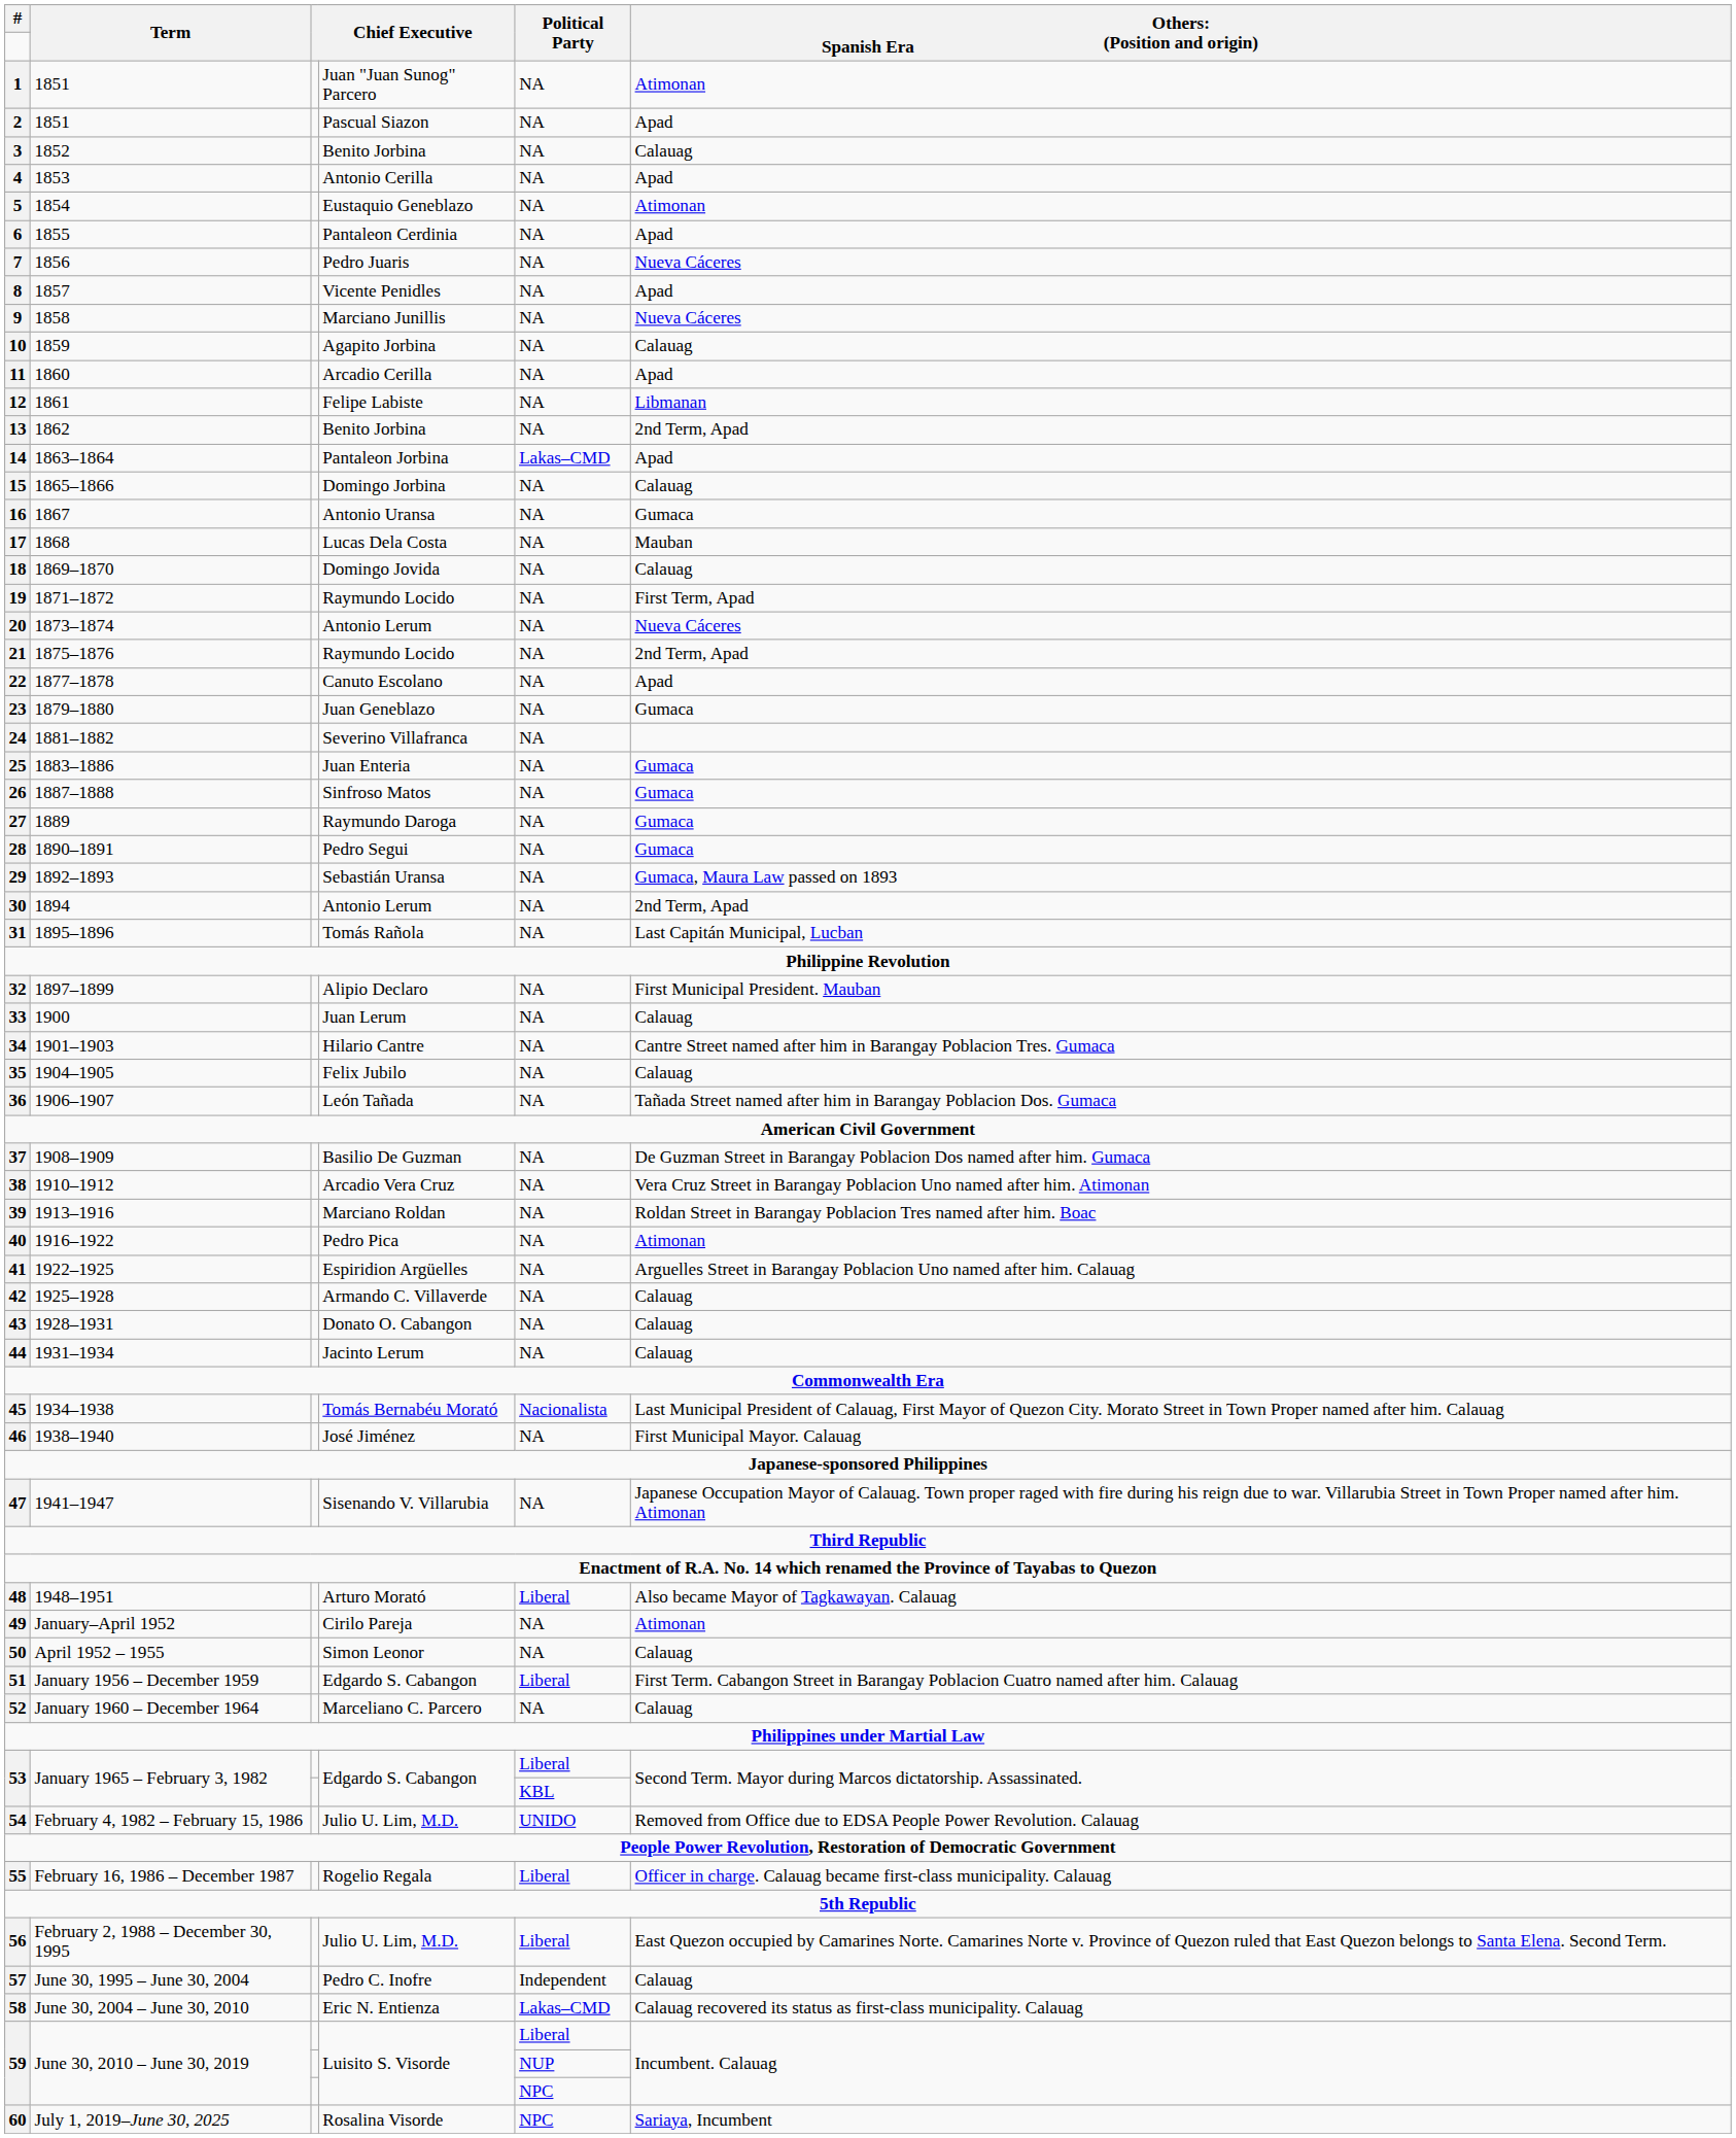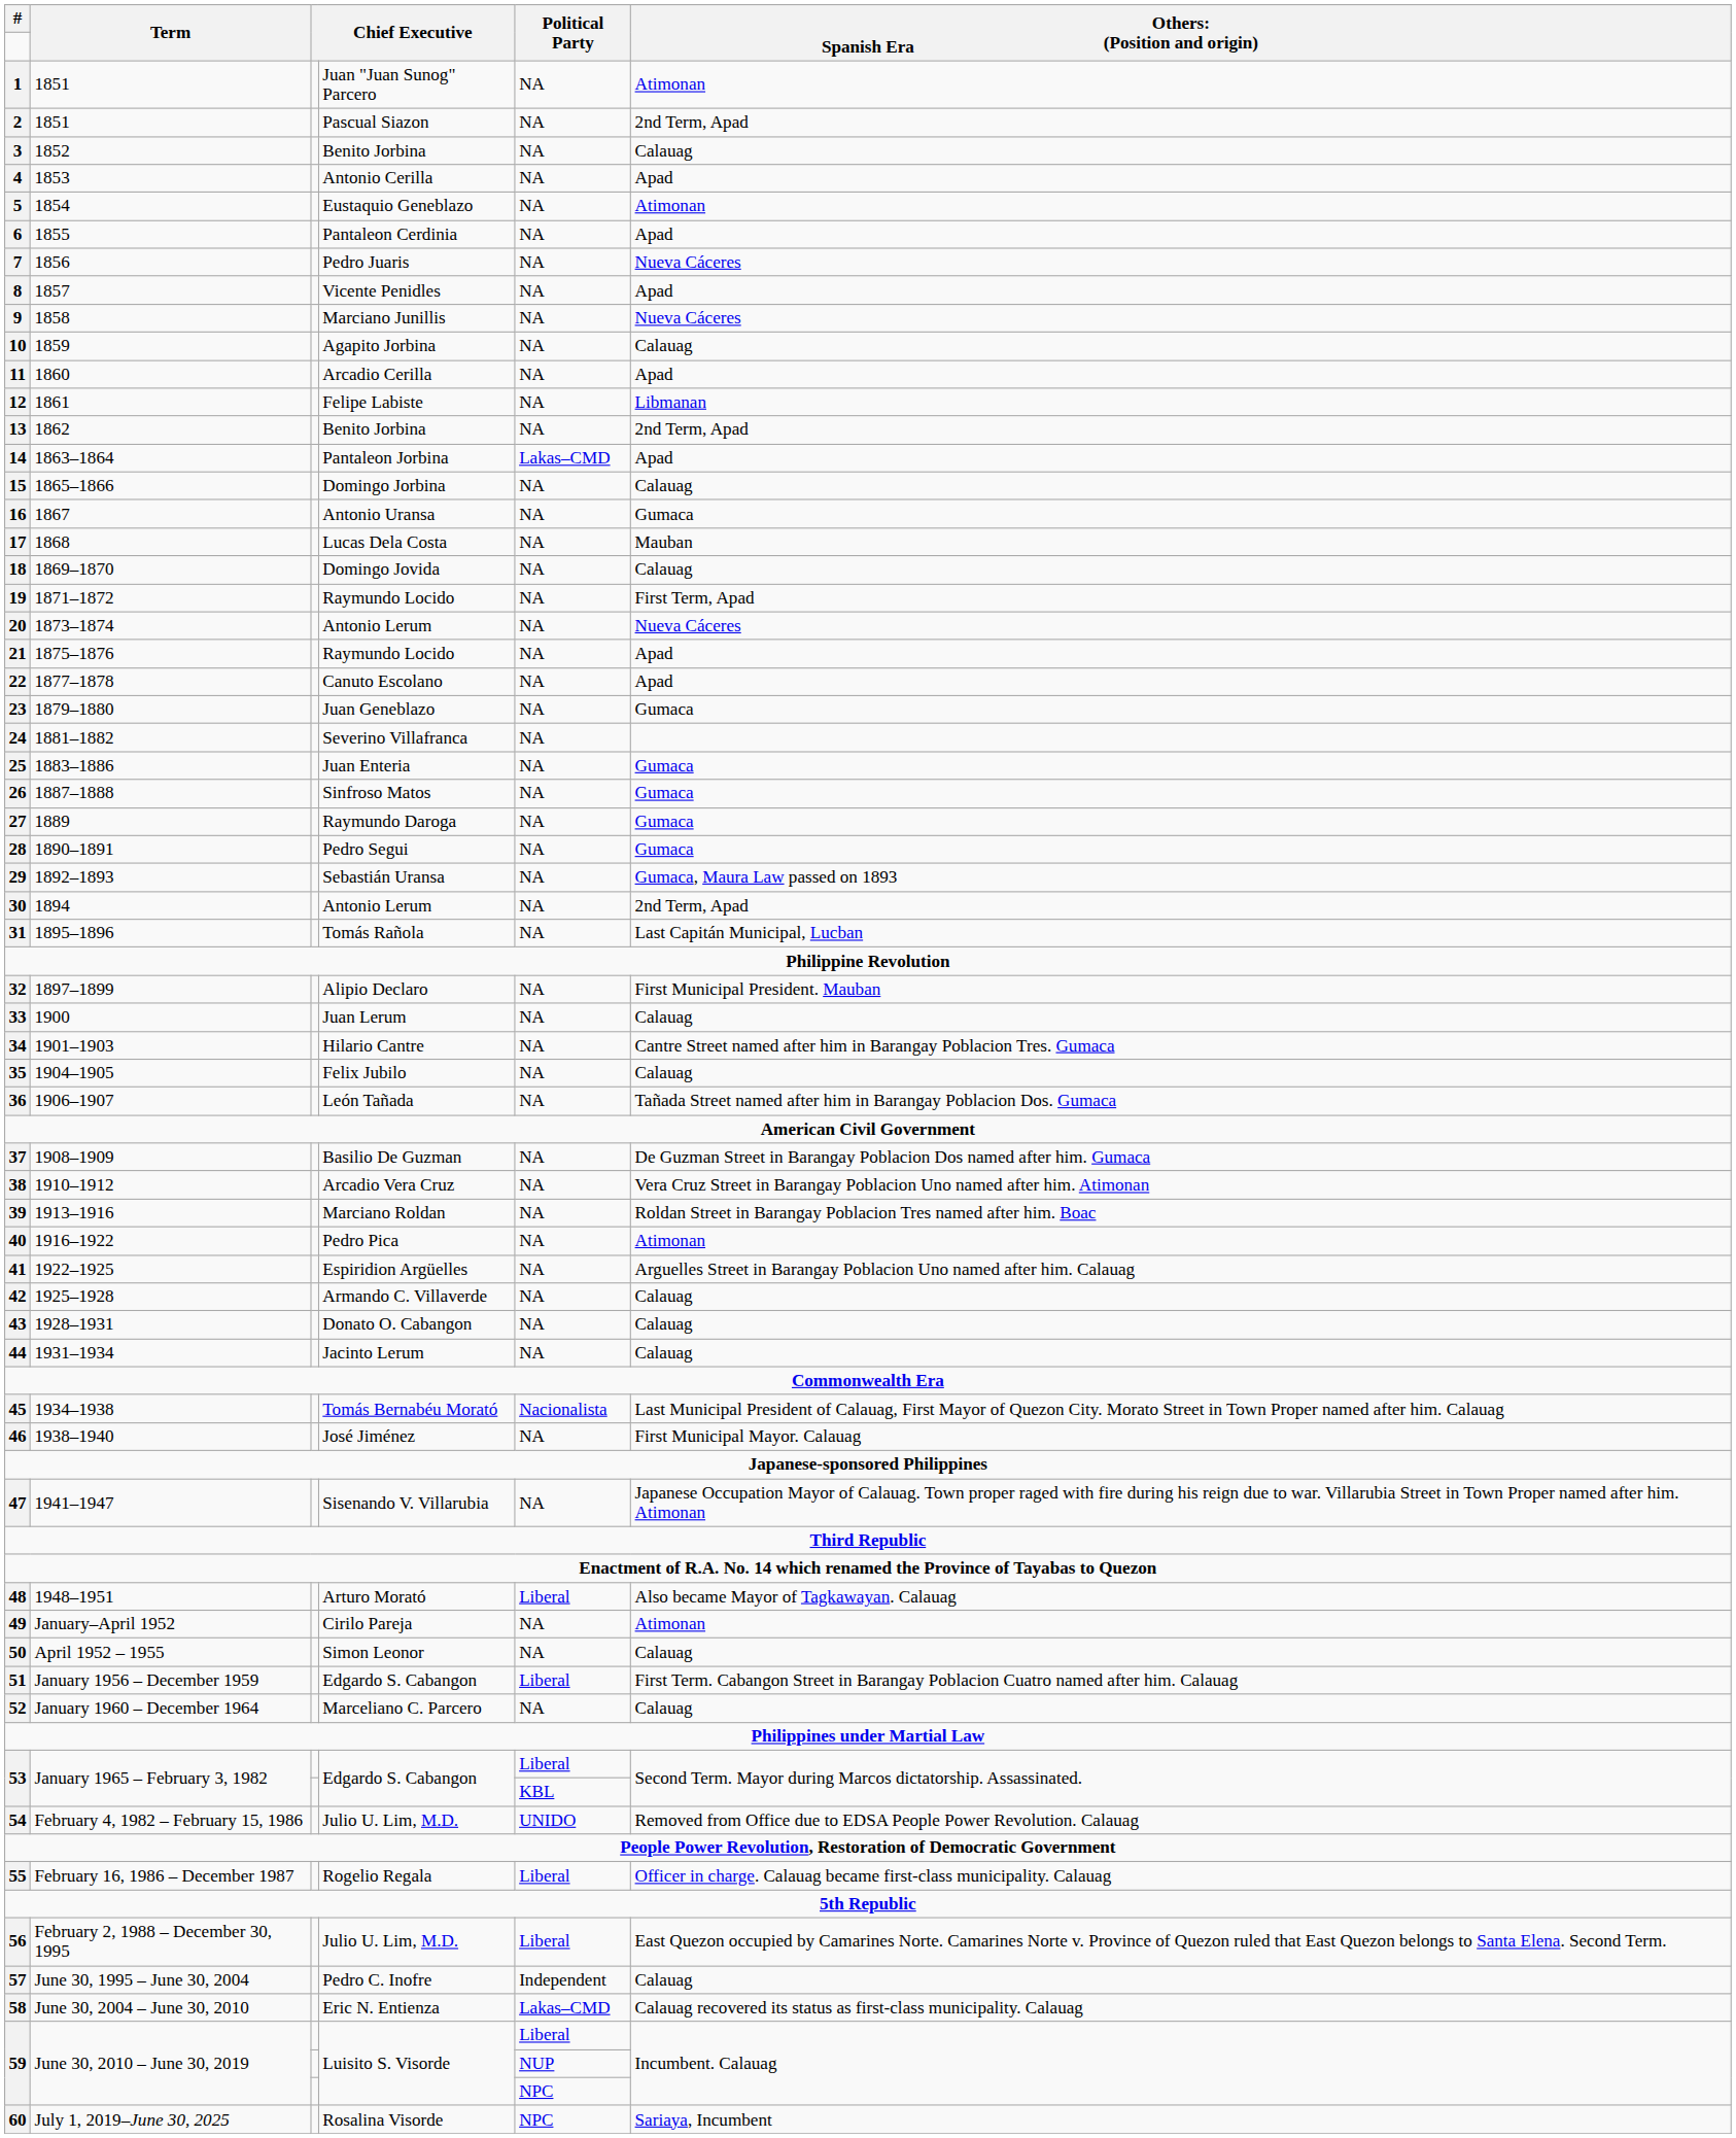2 | column 6: Apad -> 2nd Term, Apad
21 | column 6: 2nd Term, Apad -> Apad
